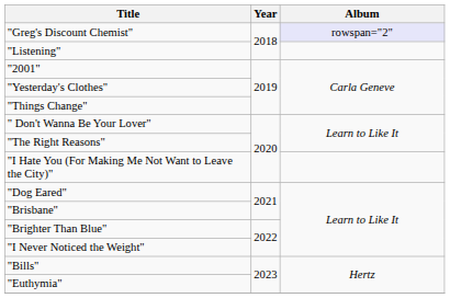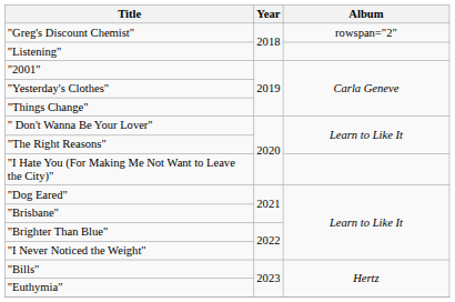"Greg's Discount Chemist" | Album: lavender background -> no background
